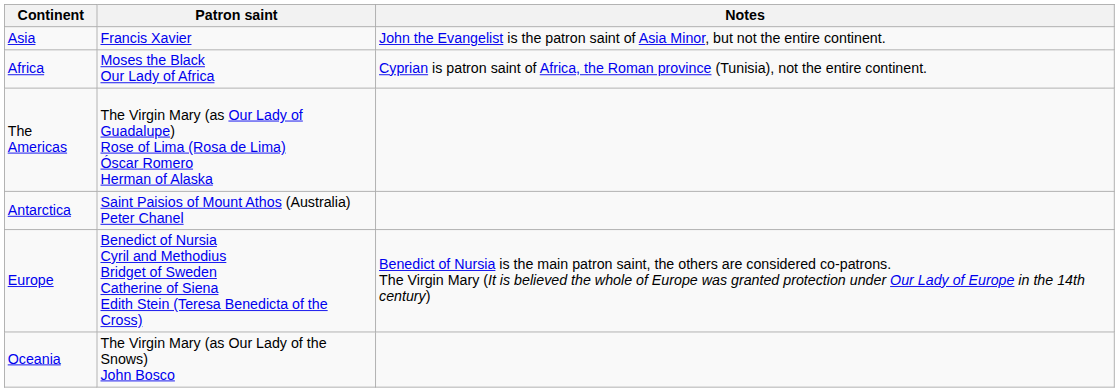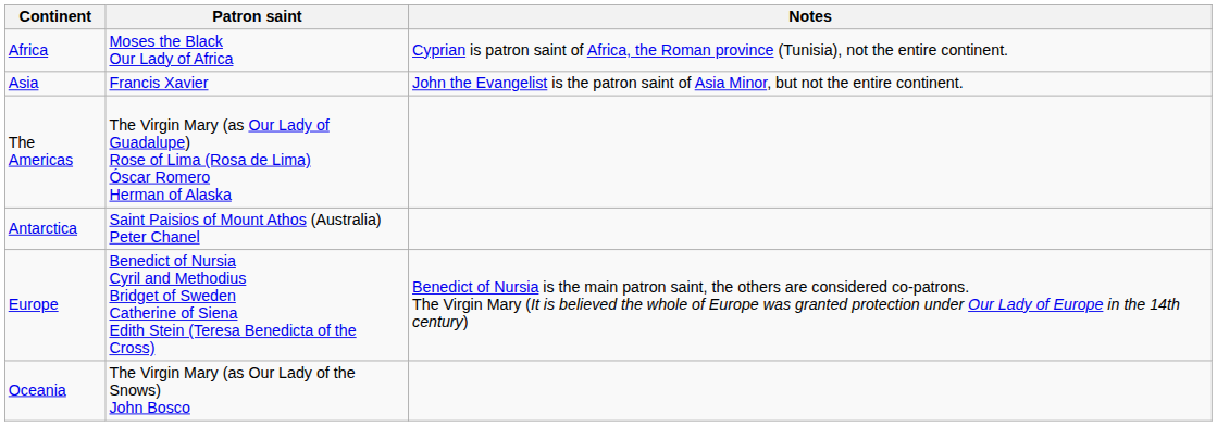rows swapped: Asia <-> Africa
